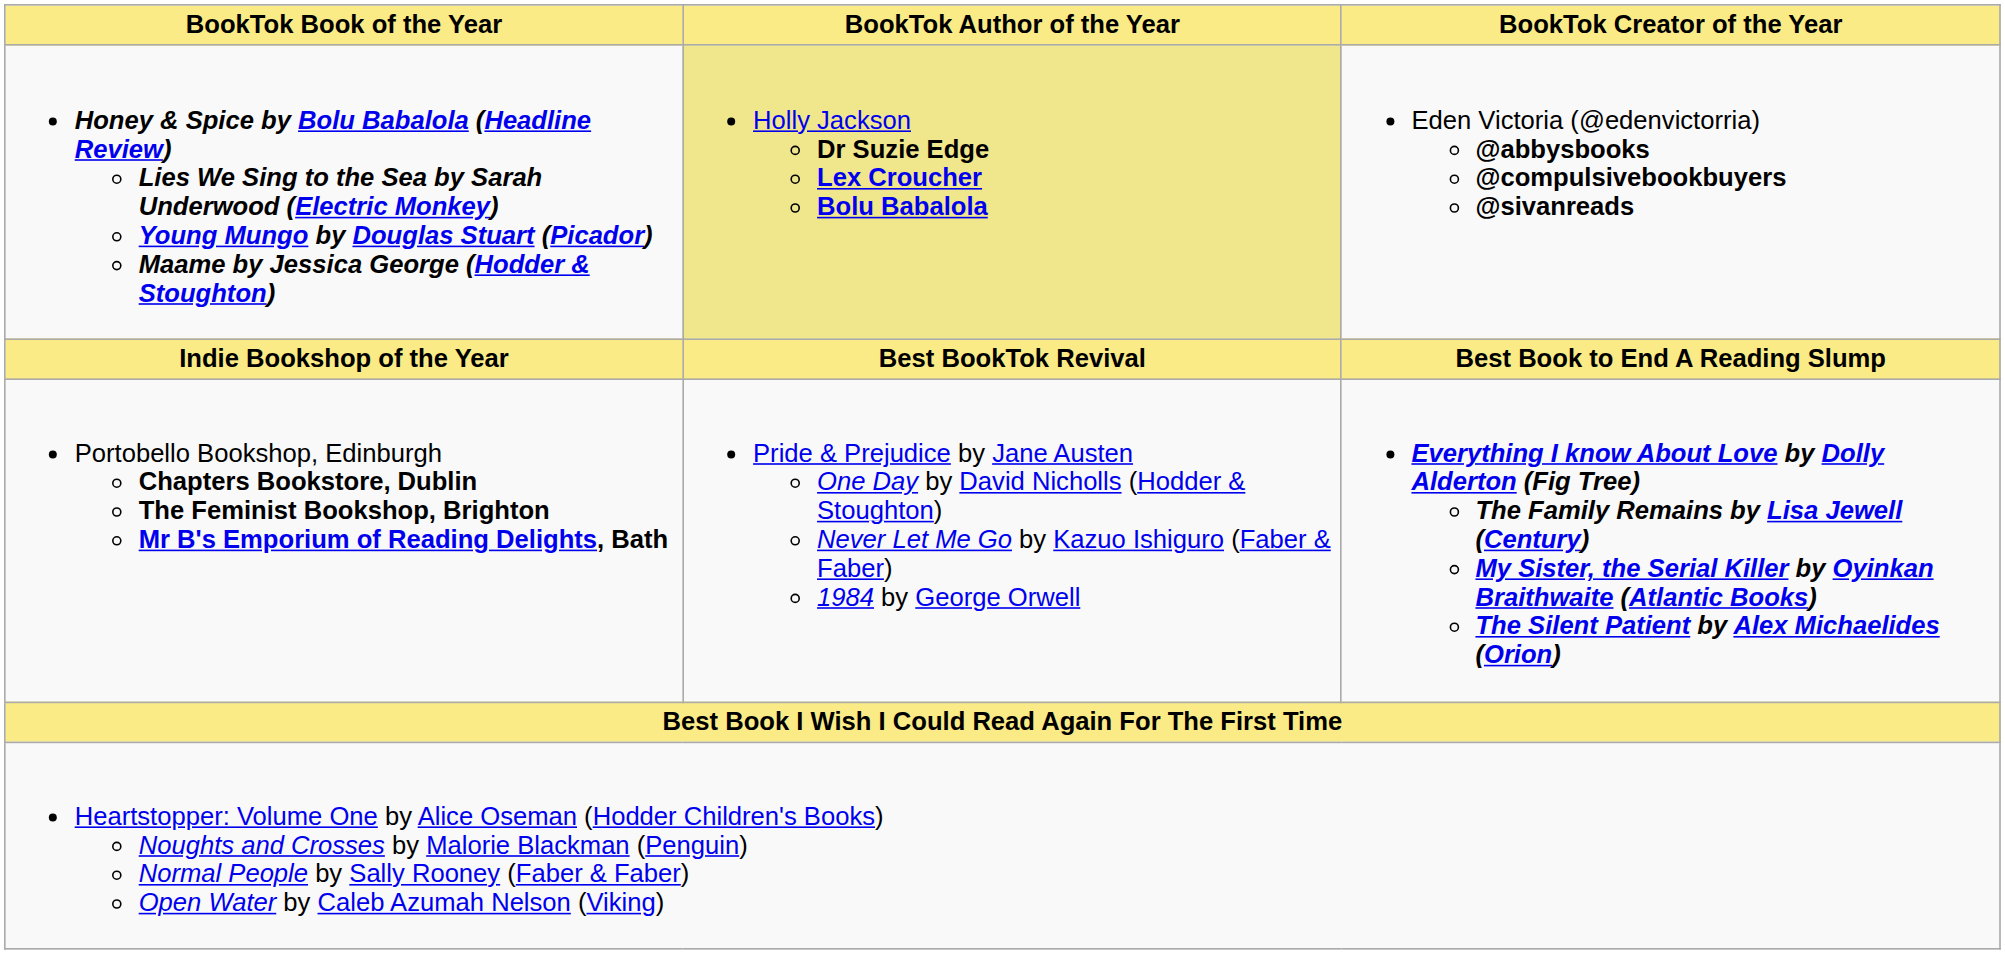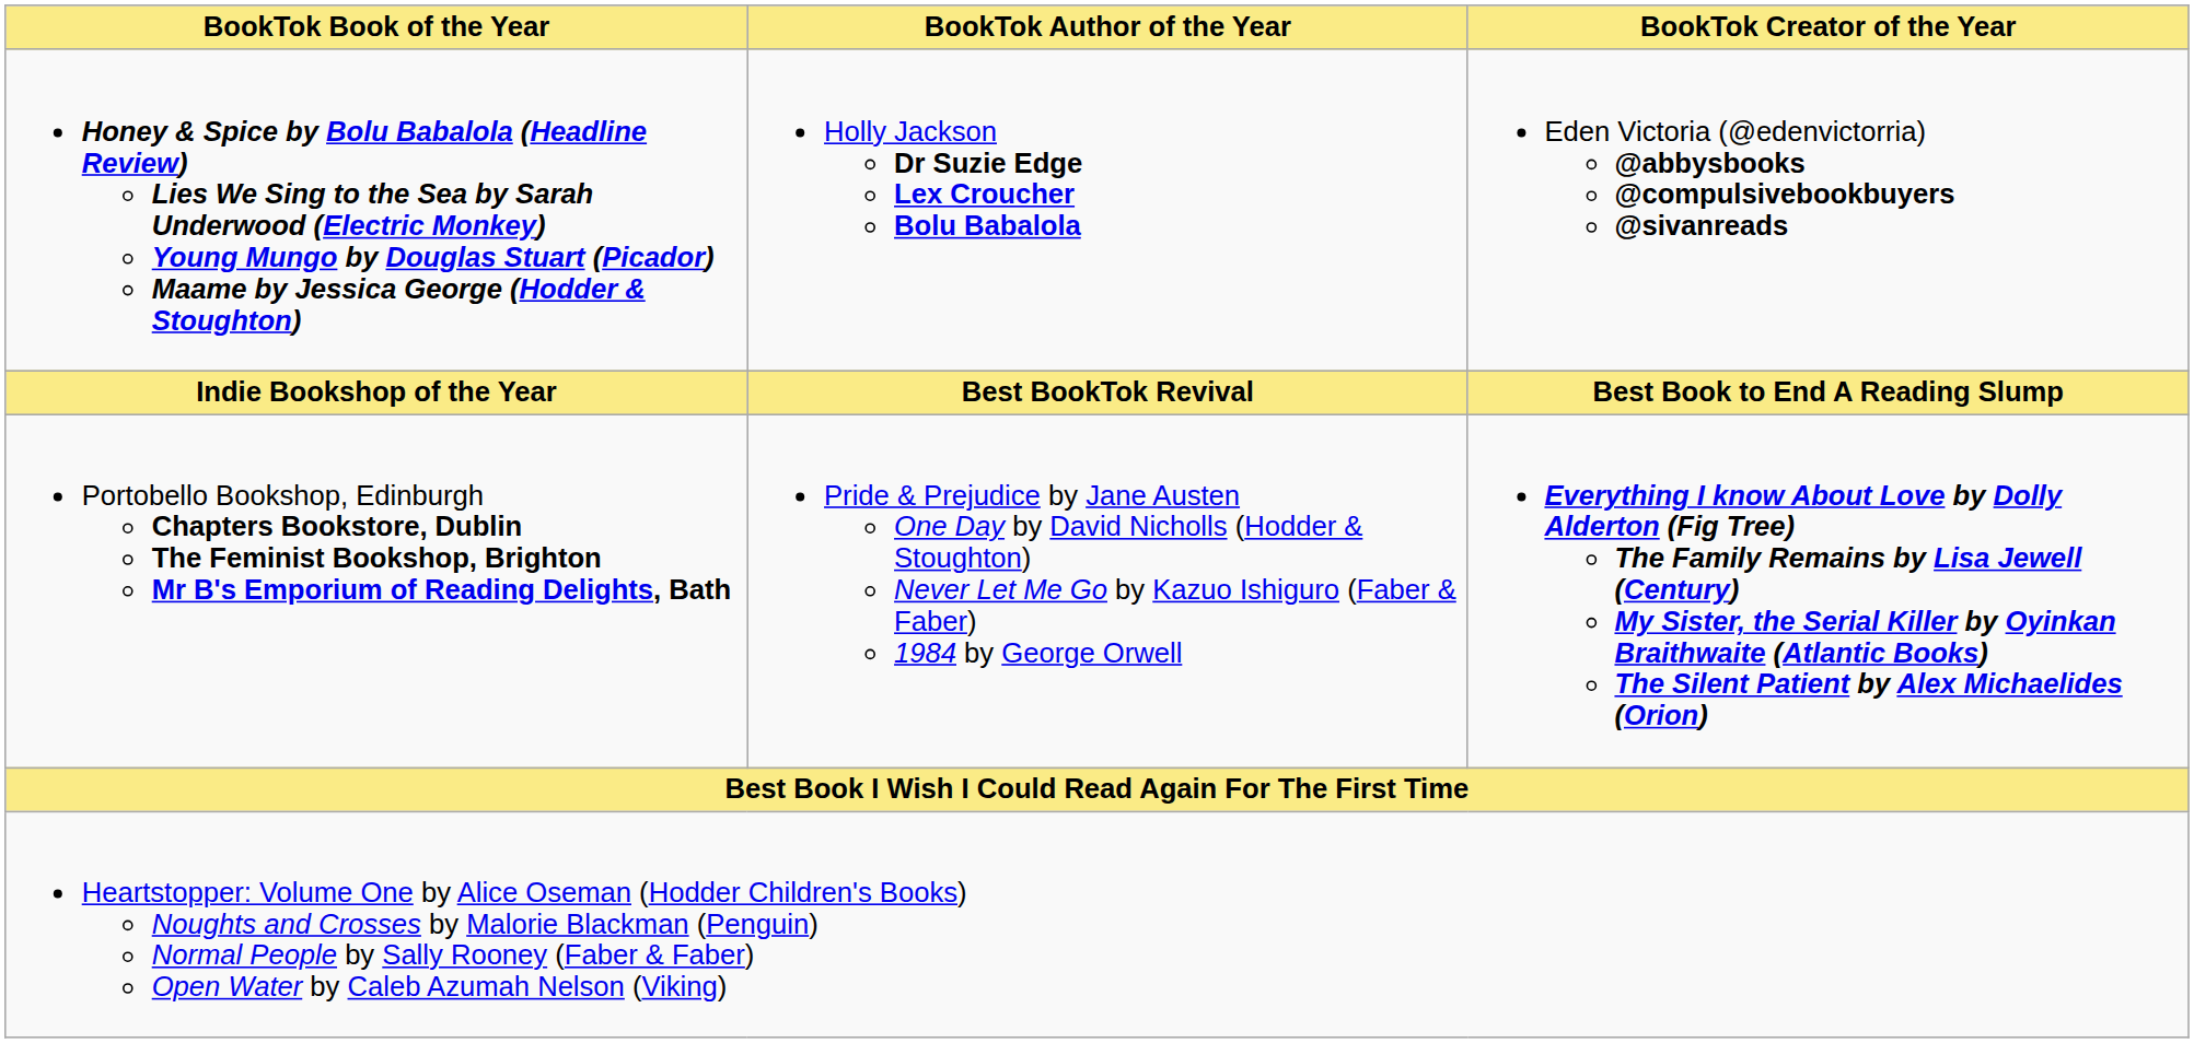row 2 | BookTok Author of the Year: khaki background -> no background
